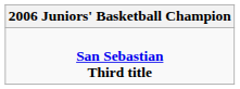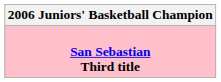row 2 | column 1: no background -> pink background
